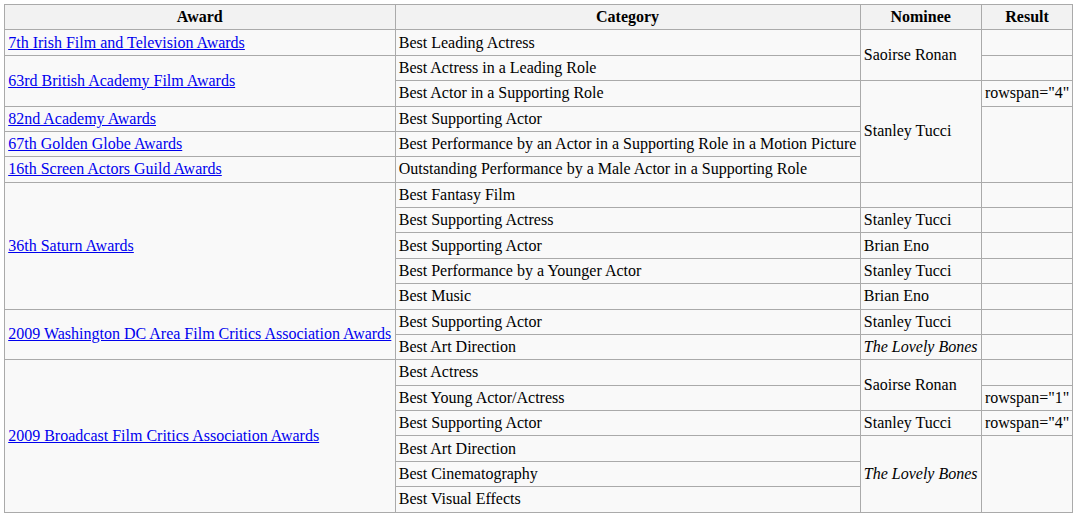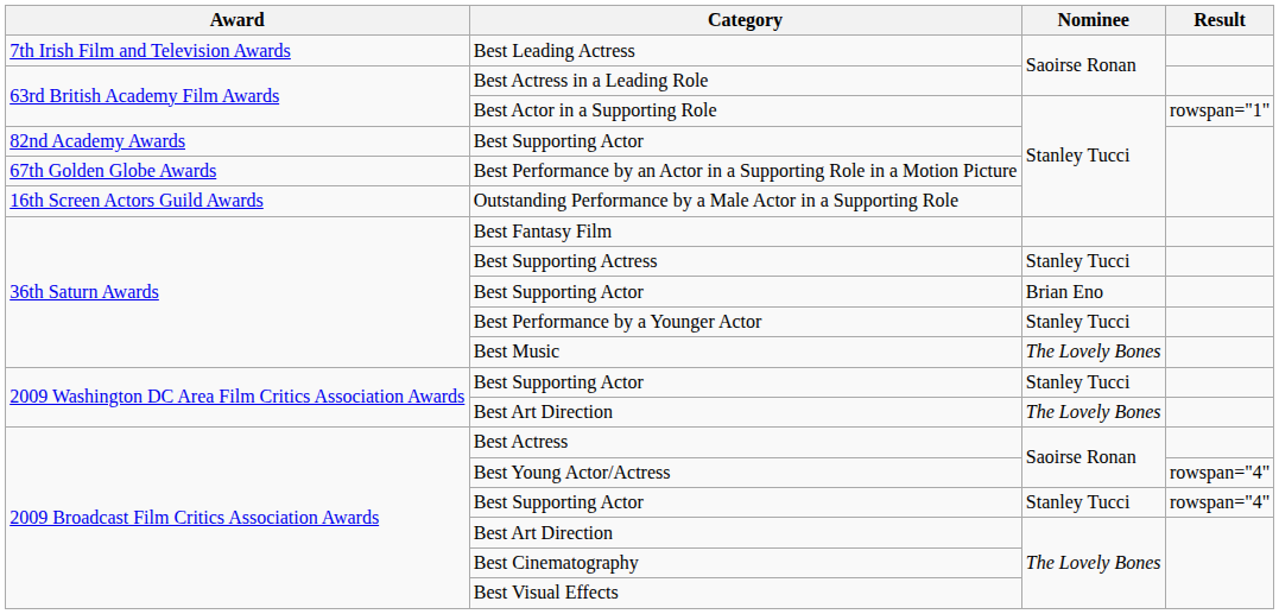Best Actor in a Supporting Role | Result: rowspan="4" -> rowspan="1"
Best Music | Nominee: Brian Eno -> The Lovely Bones
Best Young Actor/Actress | Result: rowspan="1" -> rowspan="4"
